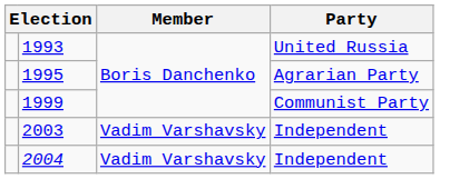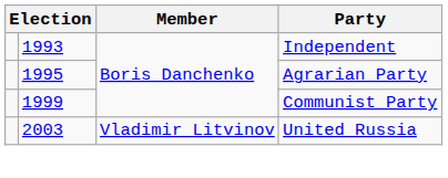1993 | Party: United Russia -> Independent
2003 | Member: Vadim Varshavsky -> Vladimir Litvinov
2003 | Party: Independent -> United Russia
- row: 2004 | Vadim Varshavsky | Independent
